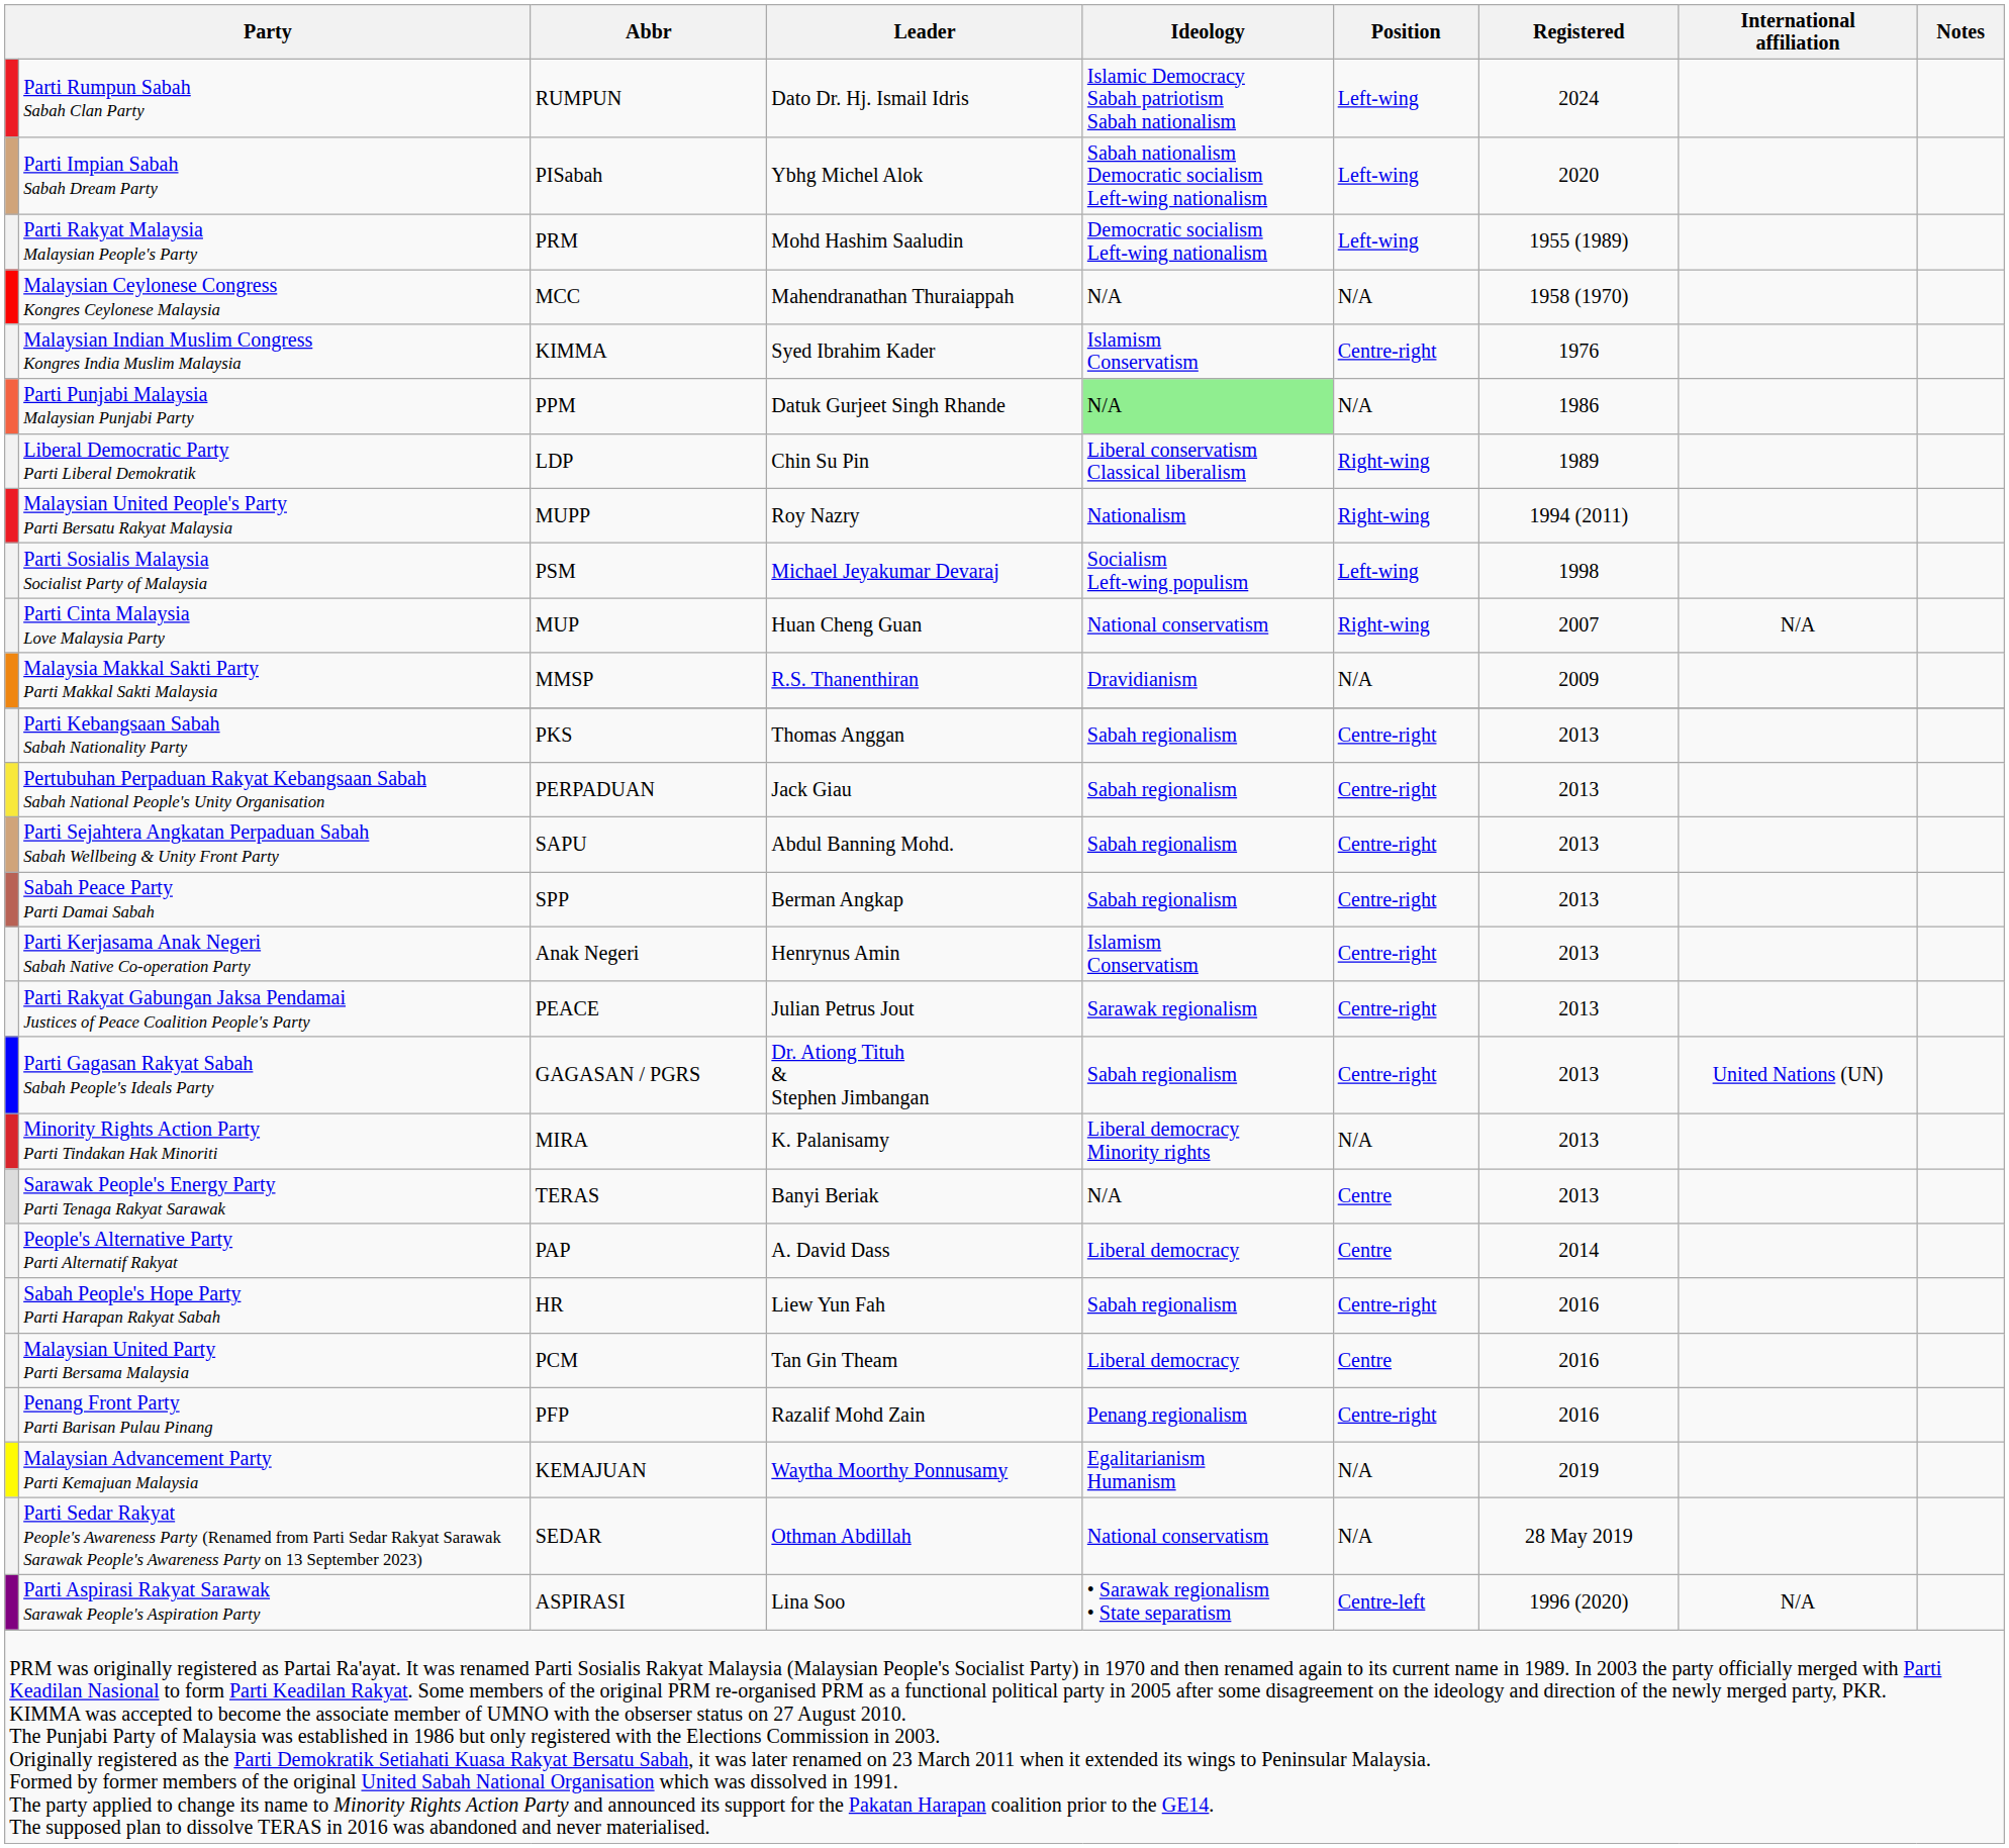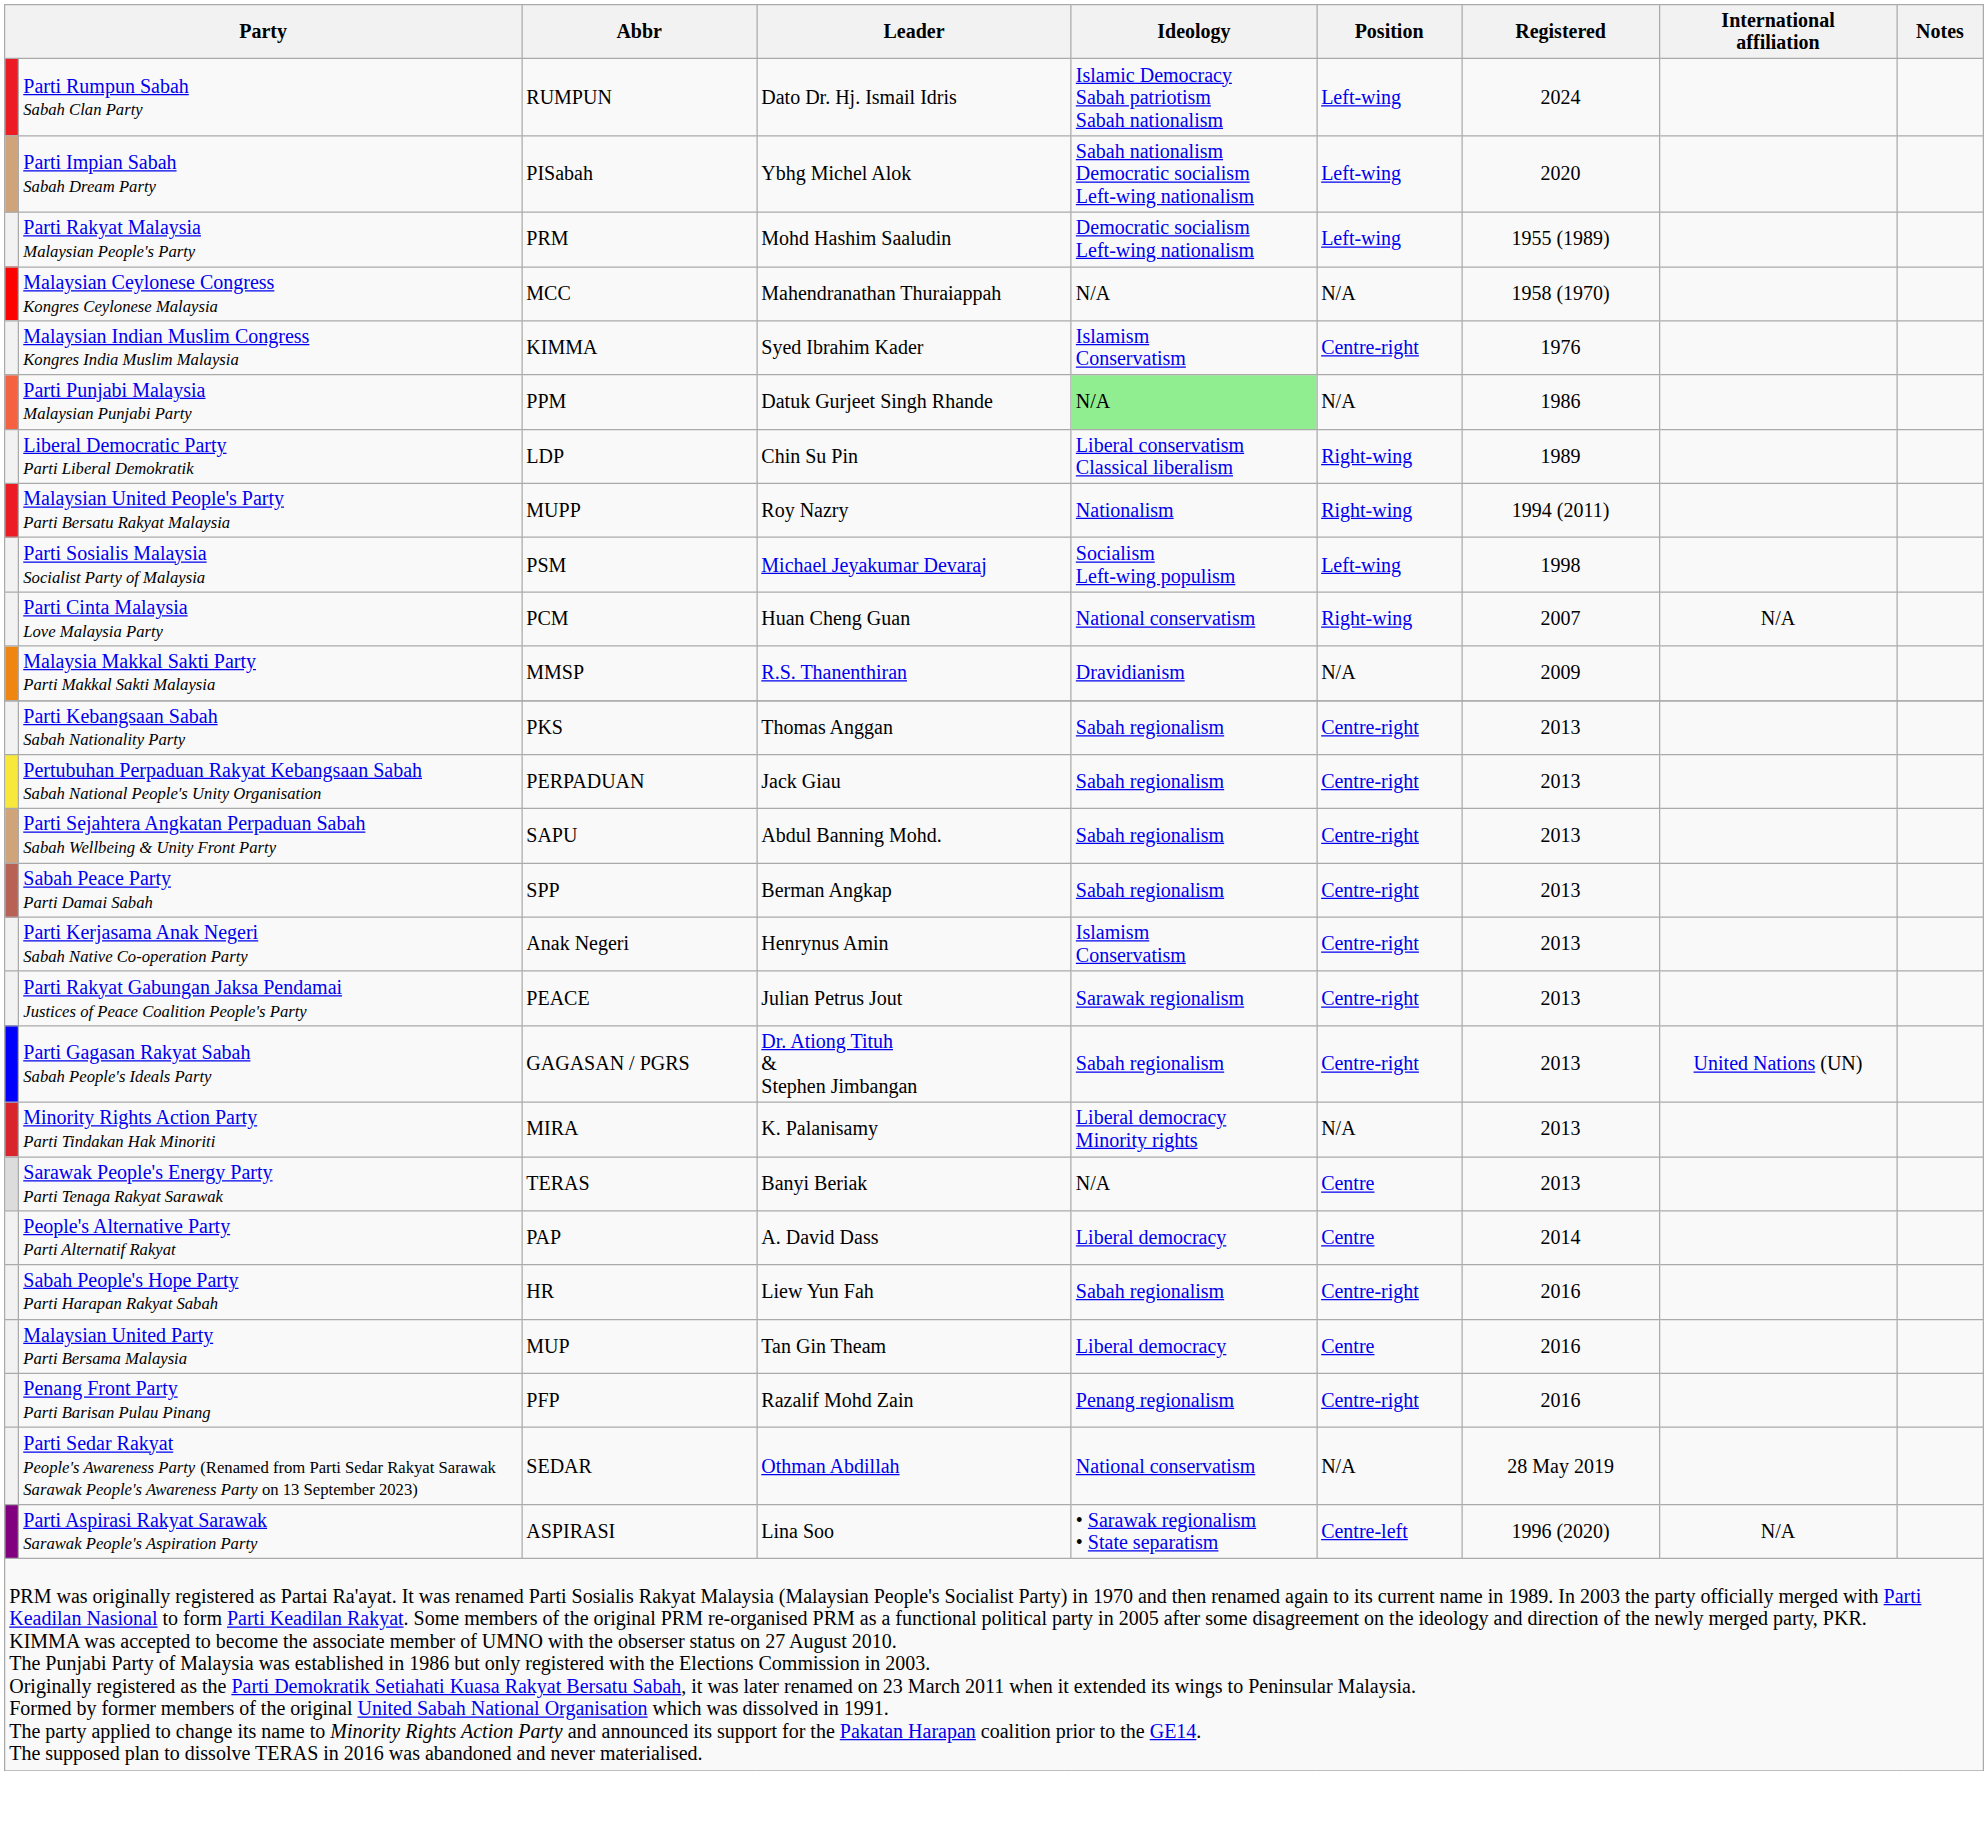Parti Cinta Malaysia Love Malaysia Party | Abbr: MUP -> PCM
Malaysian United Party Parti Bersama Malaysia | Abbr: PCM -> MUP
- row: Malaysian Advancement Party Parti Kemajuan Malaysia | KEMAJUAN | Waytha Moorthy Ponnusamy | Egalitarianism Humanism | N/A | 2019
